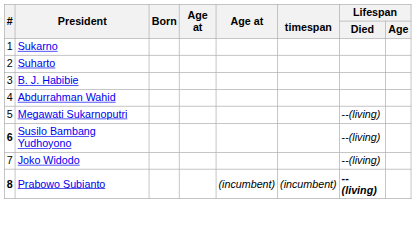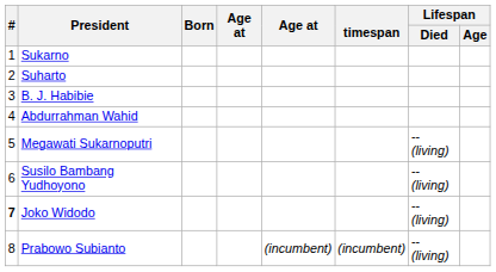Susilo Bambang Yudhoyono | #: bold -> normal
Joko Widodo | #: normal -> bold
Prabowo Subianto | #: bold -> normal
Prabowo Subianto | Lifespan / Died: bold -> normal
